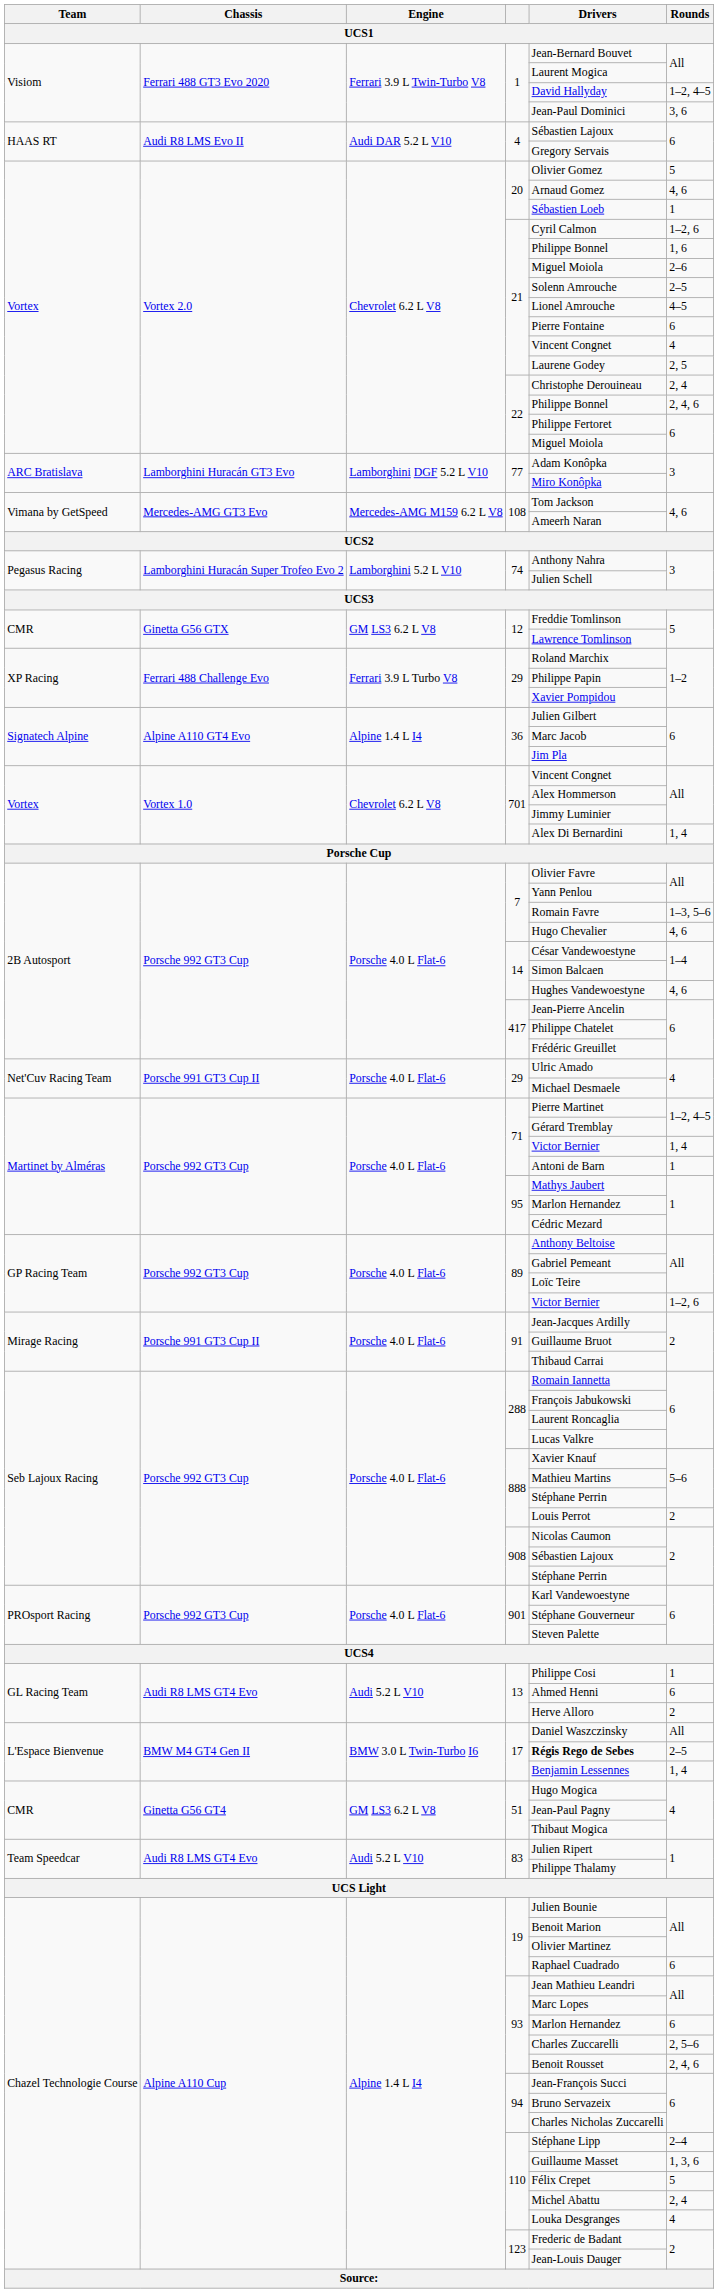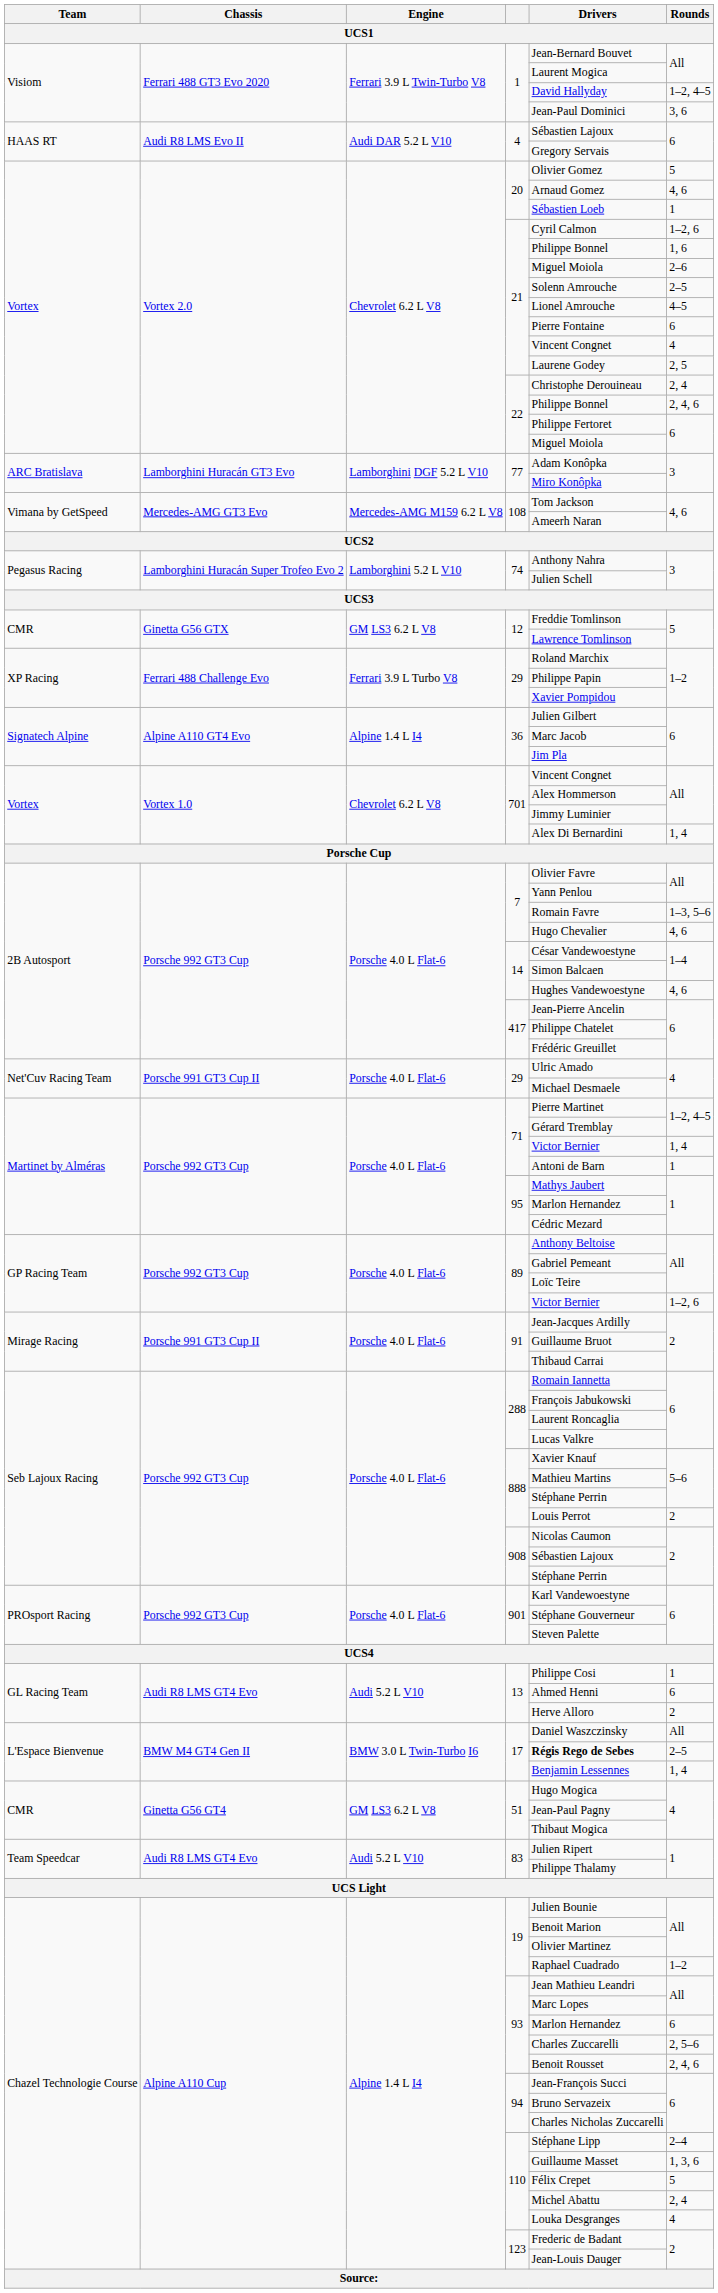row 101 | Rounds / UCS1: 6 -> 1–2
